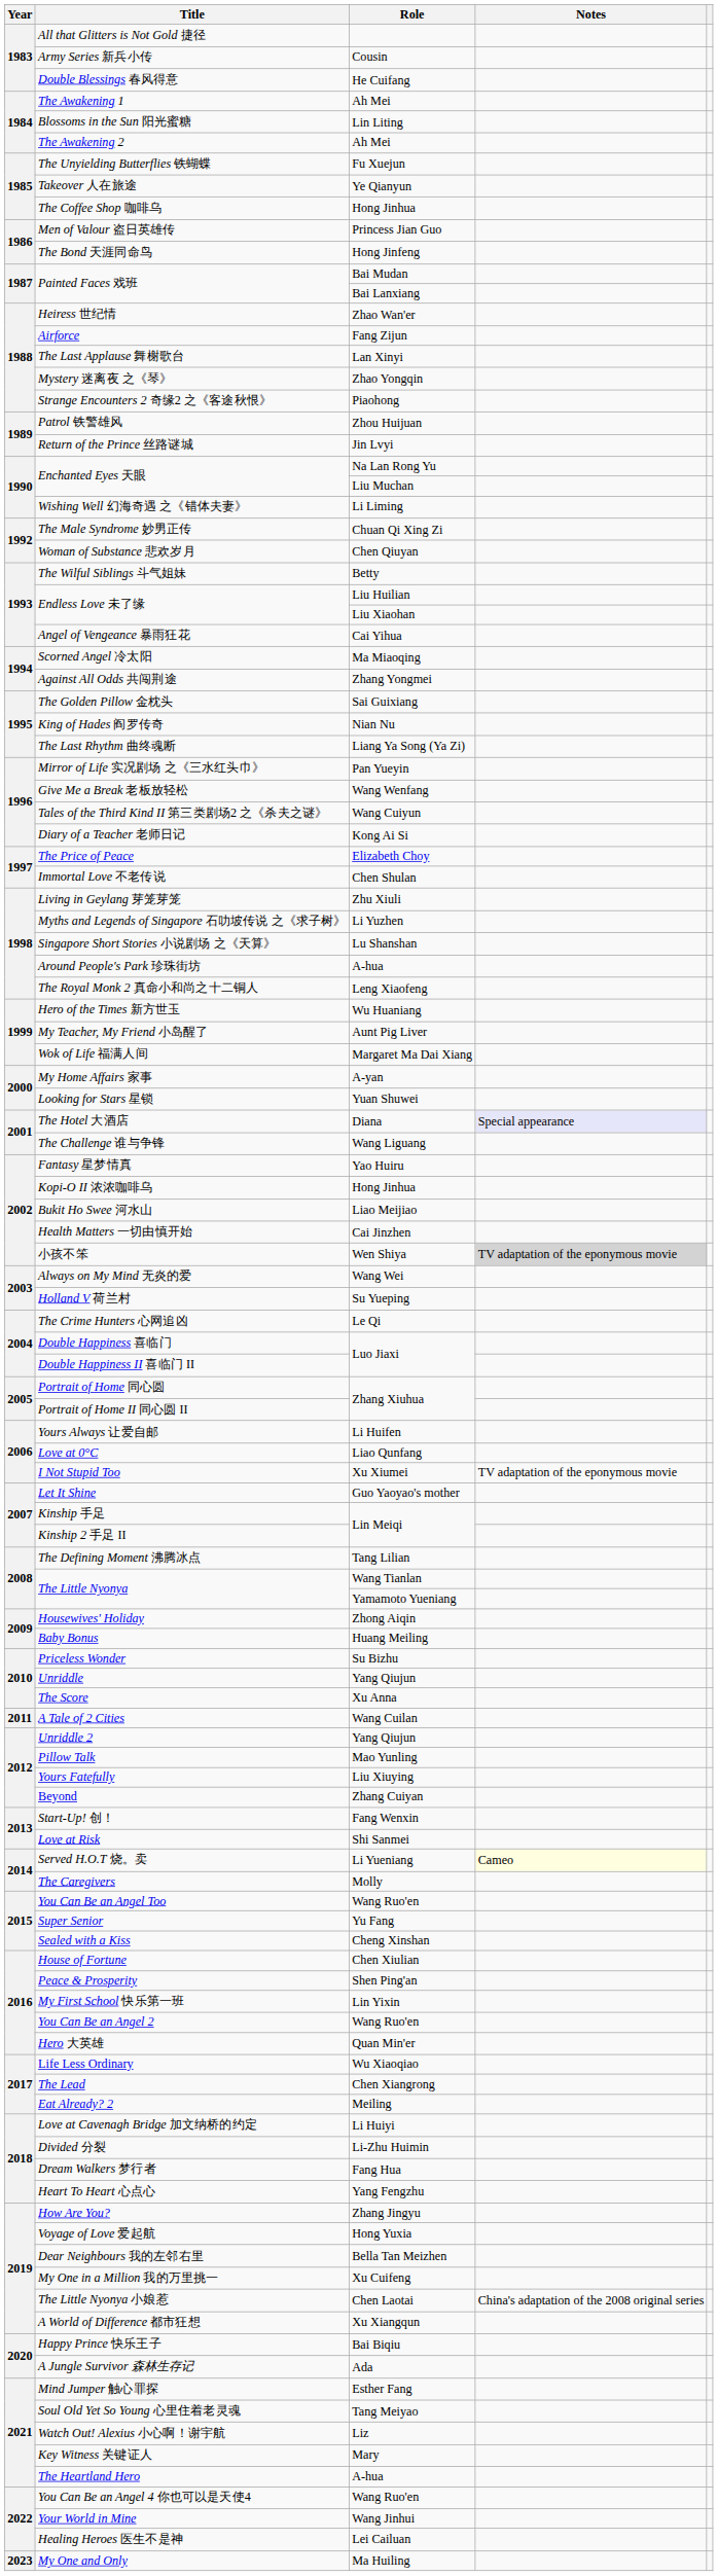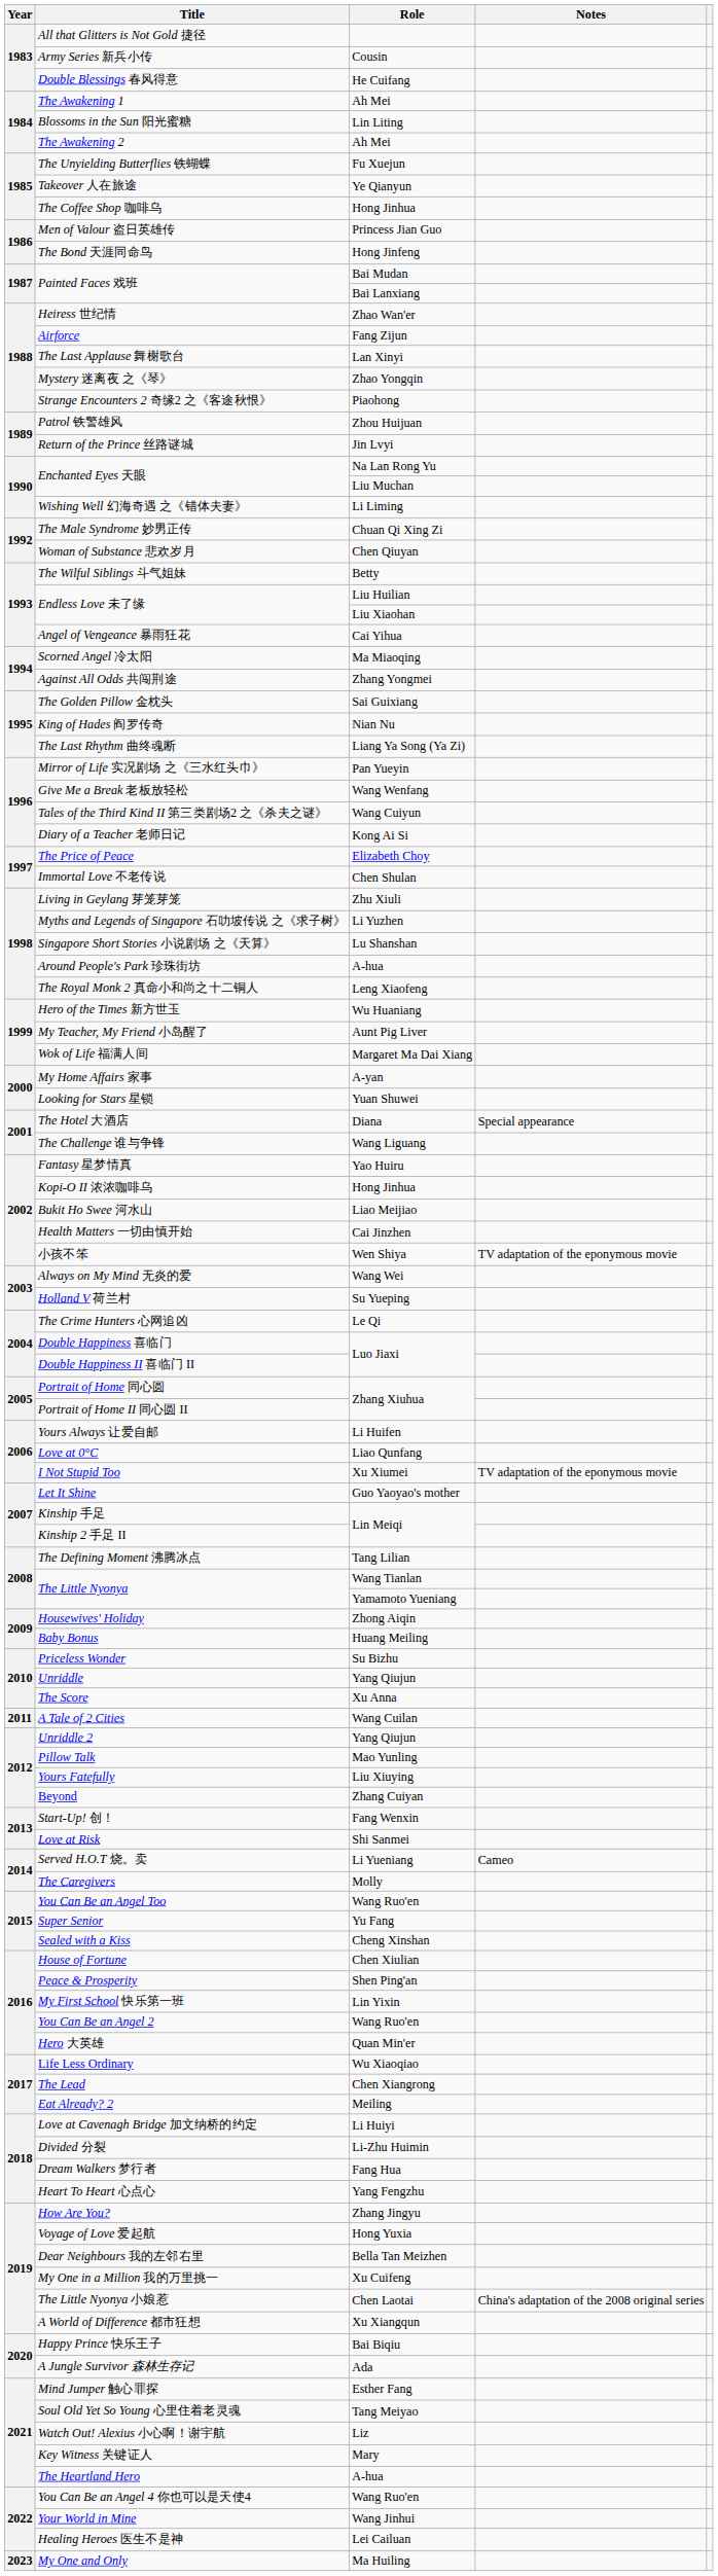The Hotel 大酒店 | Notes: lavender background -> no background
小孩不笨 | Notes: lightgrey background -> no background
Served H.O.T 烧。卖 | Notes: lightyellow background -> no background
